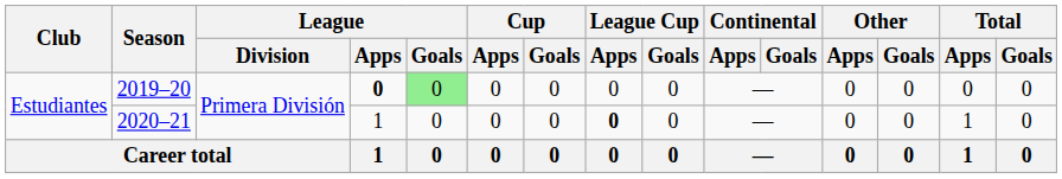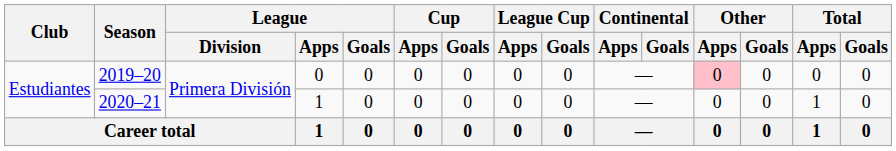2019–20 | League / Apps: bold -> normal
2019–20 | League / Goals: lightgreen background -> no background
2019–20 | Other / Apps: no background -> pink background
2020–21 | League Cup / Apps: bold -> normal
